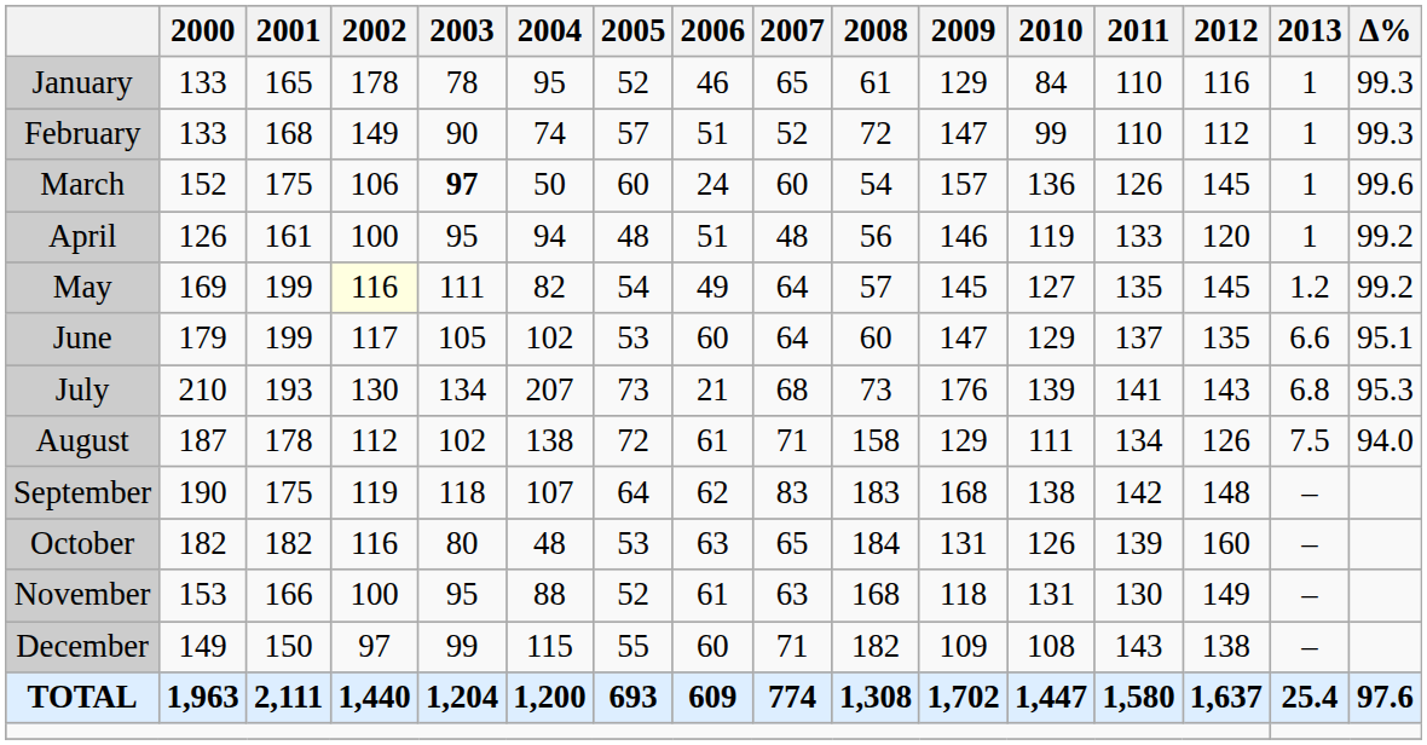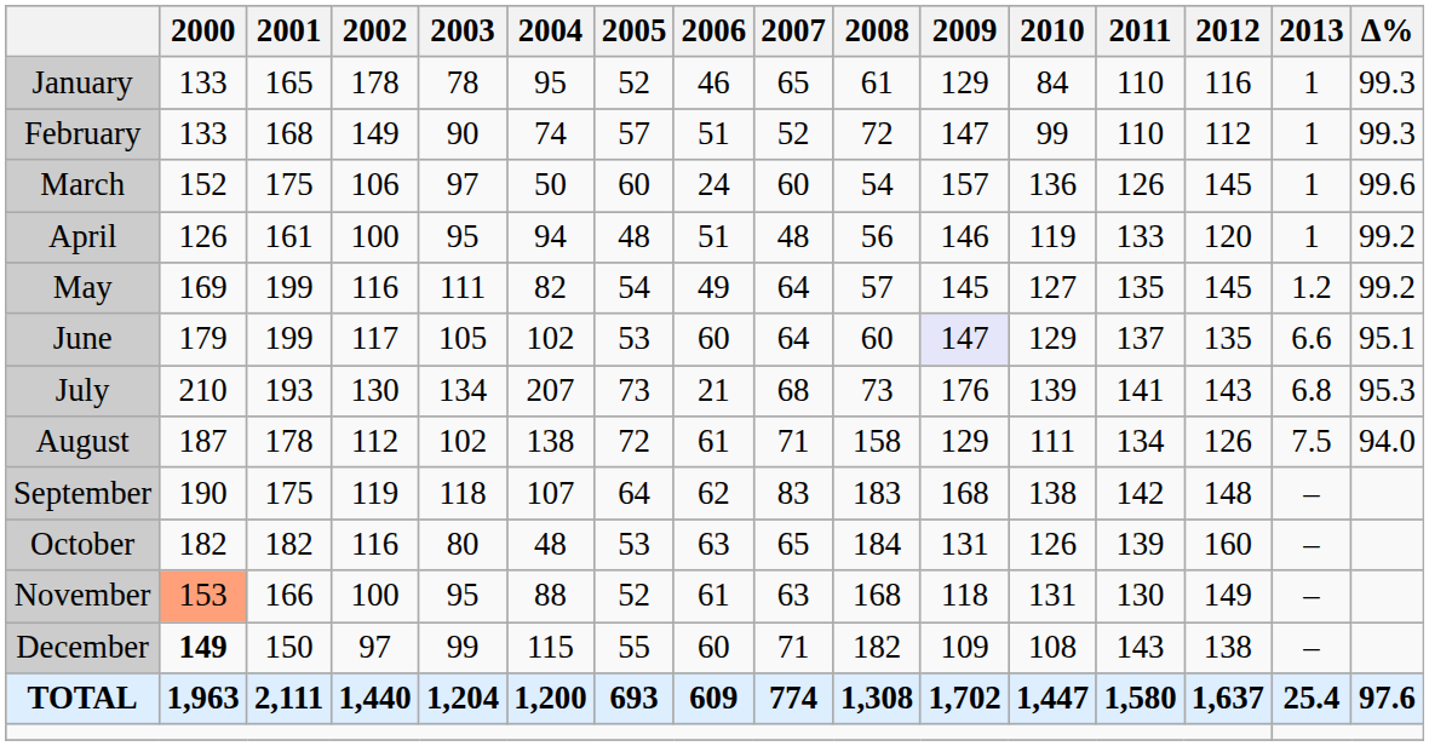March | 2003: bold -> normal
May | 2002: lightyellow background -> no background
June | 2009: no background -> lavender background
November | 2000: no background -> lightsalmon background
December | 2000: normal -> bold
